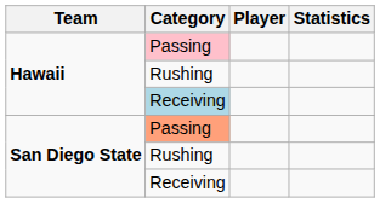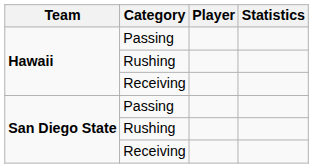Hawaii / Passing | Category: pink background -> no background
Hawaii / Receiving | Category: lightblue background -> no background
San Diego State / Passing | Category: lightsalmon background -> no background
